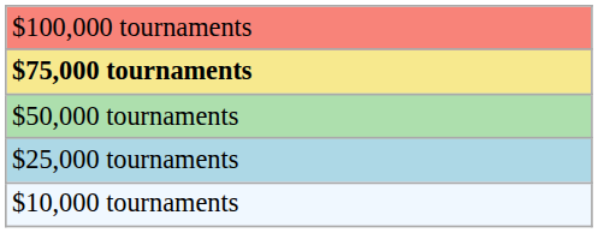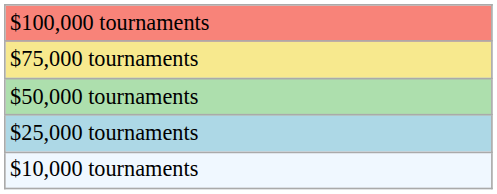row 2 | column 1: bold -> normal
